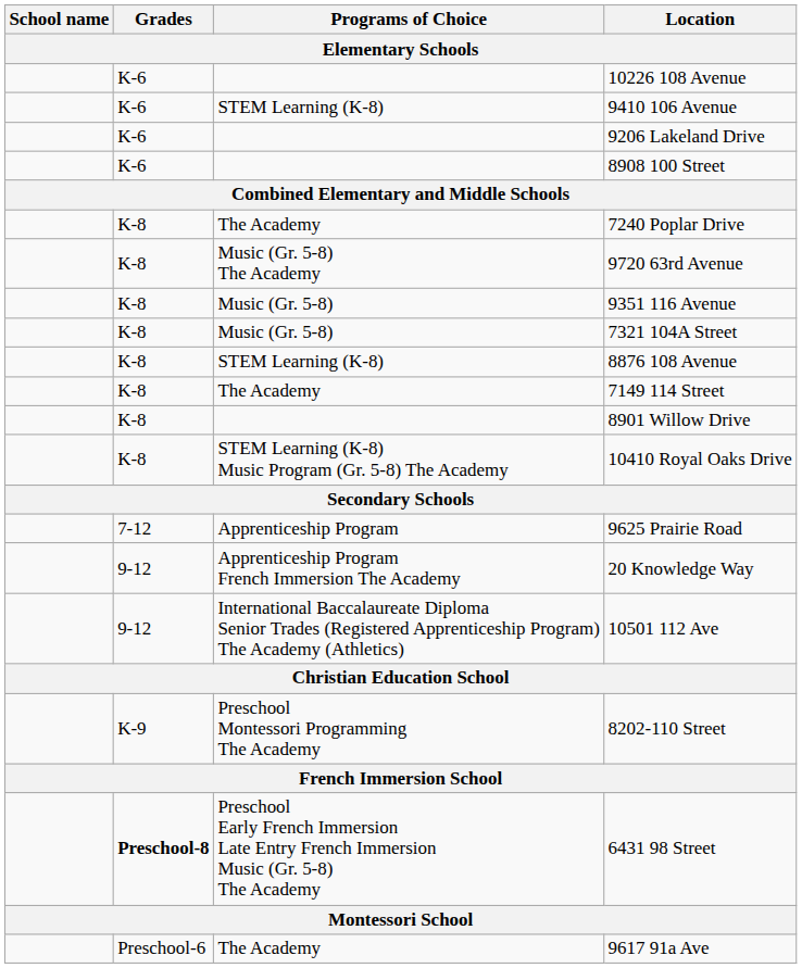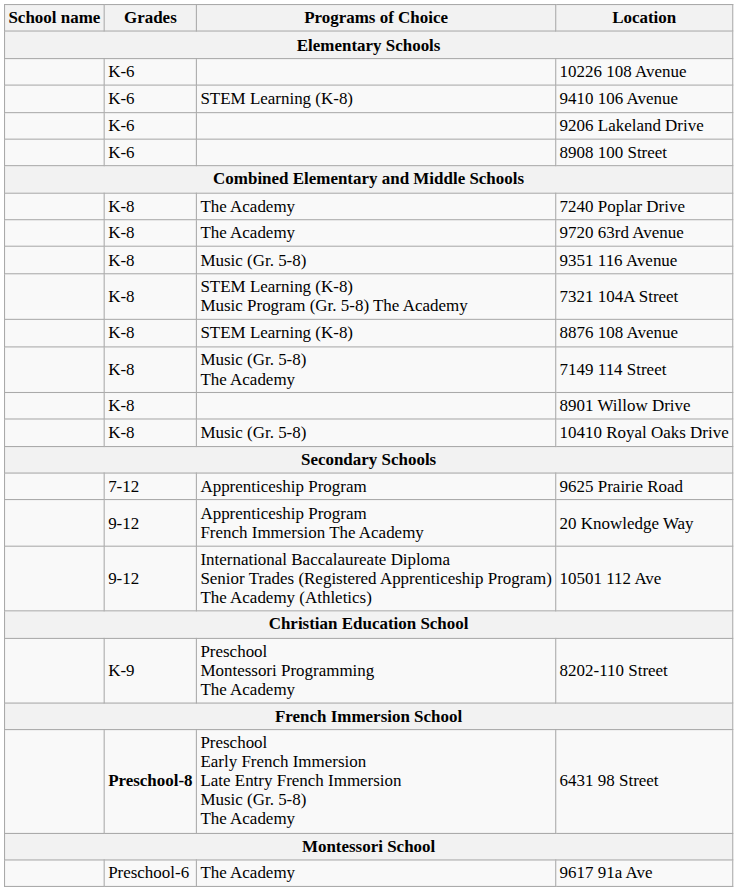9720 63rd Avenue | Programs of Choice: Music (Gr. 5-8) The Academy -> The Academy
7321 104A Street | Programs of Choice: Music (Gr. 5-8) -> STEM Learning (K-8) Music Program (Gr. 5-8) The Academy
7149 114 Street | Programs of Choice: The Academy -> Music (Gr. 5-8) The Academy
10410 Royal Oaks Drive | Programs of Choice: STEM Learning (K-8) Music Program (Gr. 5-8) The Academy -> Music (Gr. 5-8)
